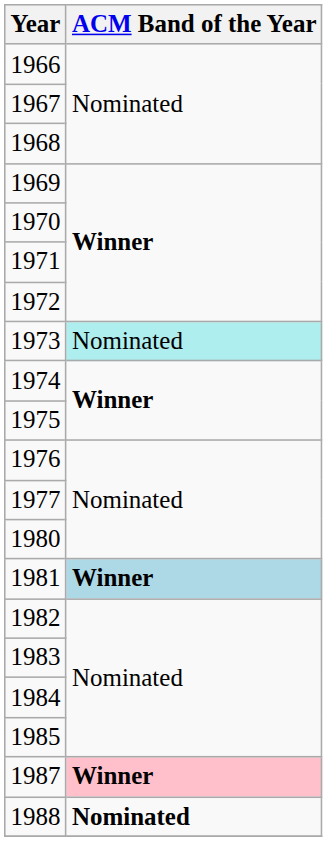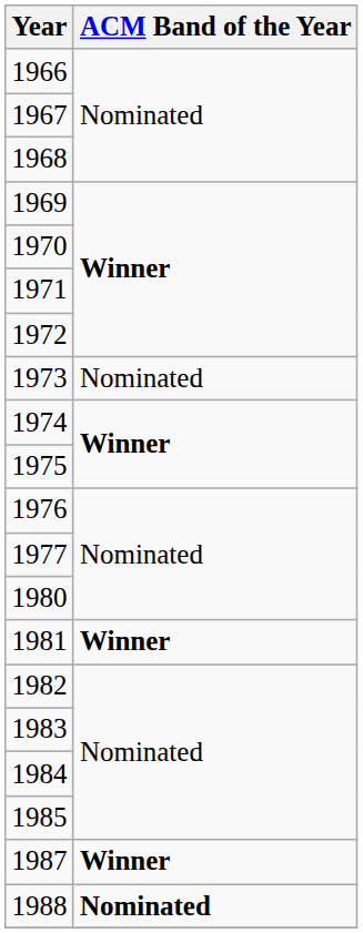1973 | ACM Band of the Year: paleturquoise background -> no background
1981 | ACM Band of the Year: lightblue background -> no background
1987 | ACM Band of the Year: pink background -> no background
